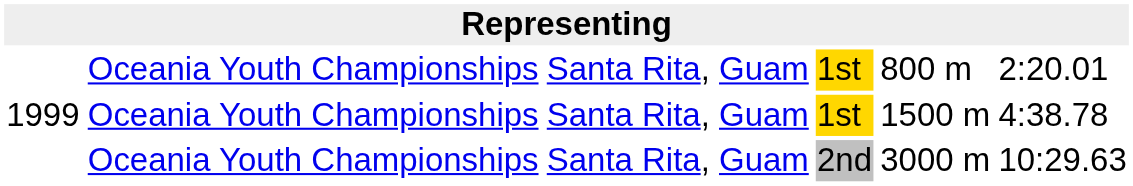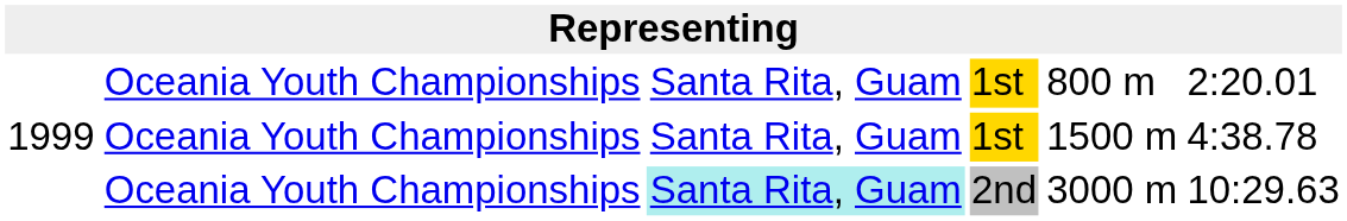2nd | column 3: no background -> paleturquoise background
